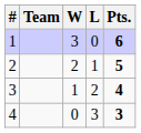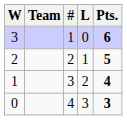columns swapped: # <-> W
